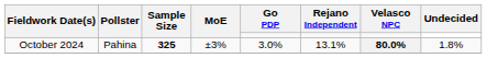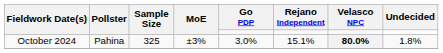October 2024 | Sample Size: bold -> normal
October 2024 | Rejano Independent: 13.1% -> 15.1%
